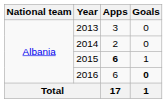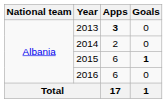2013 | Apps: normal -> bold
2015 | Apps: bold -> normal
2015 | Goals: normal -> bold
2016 | Goals: bold -> normal
